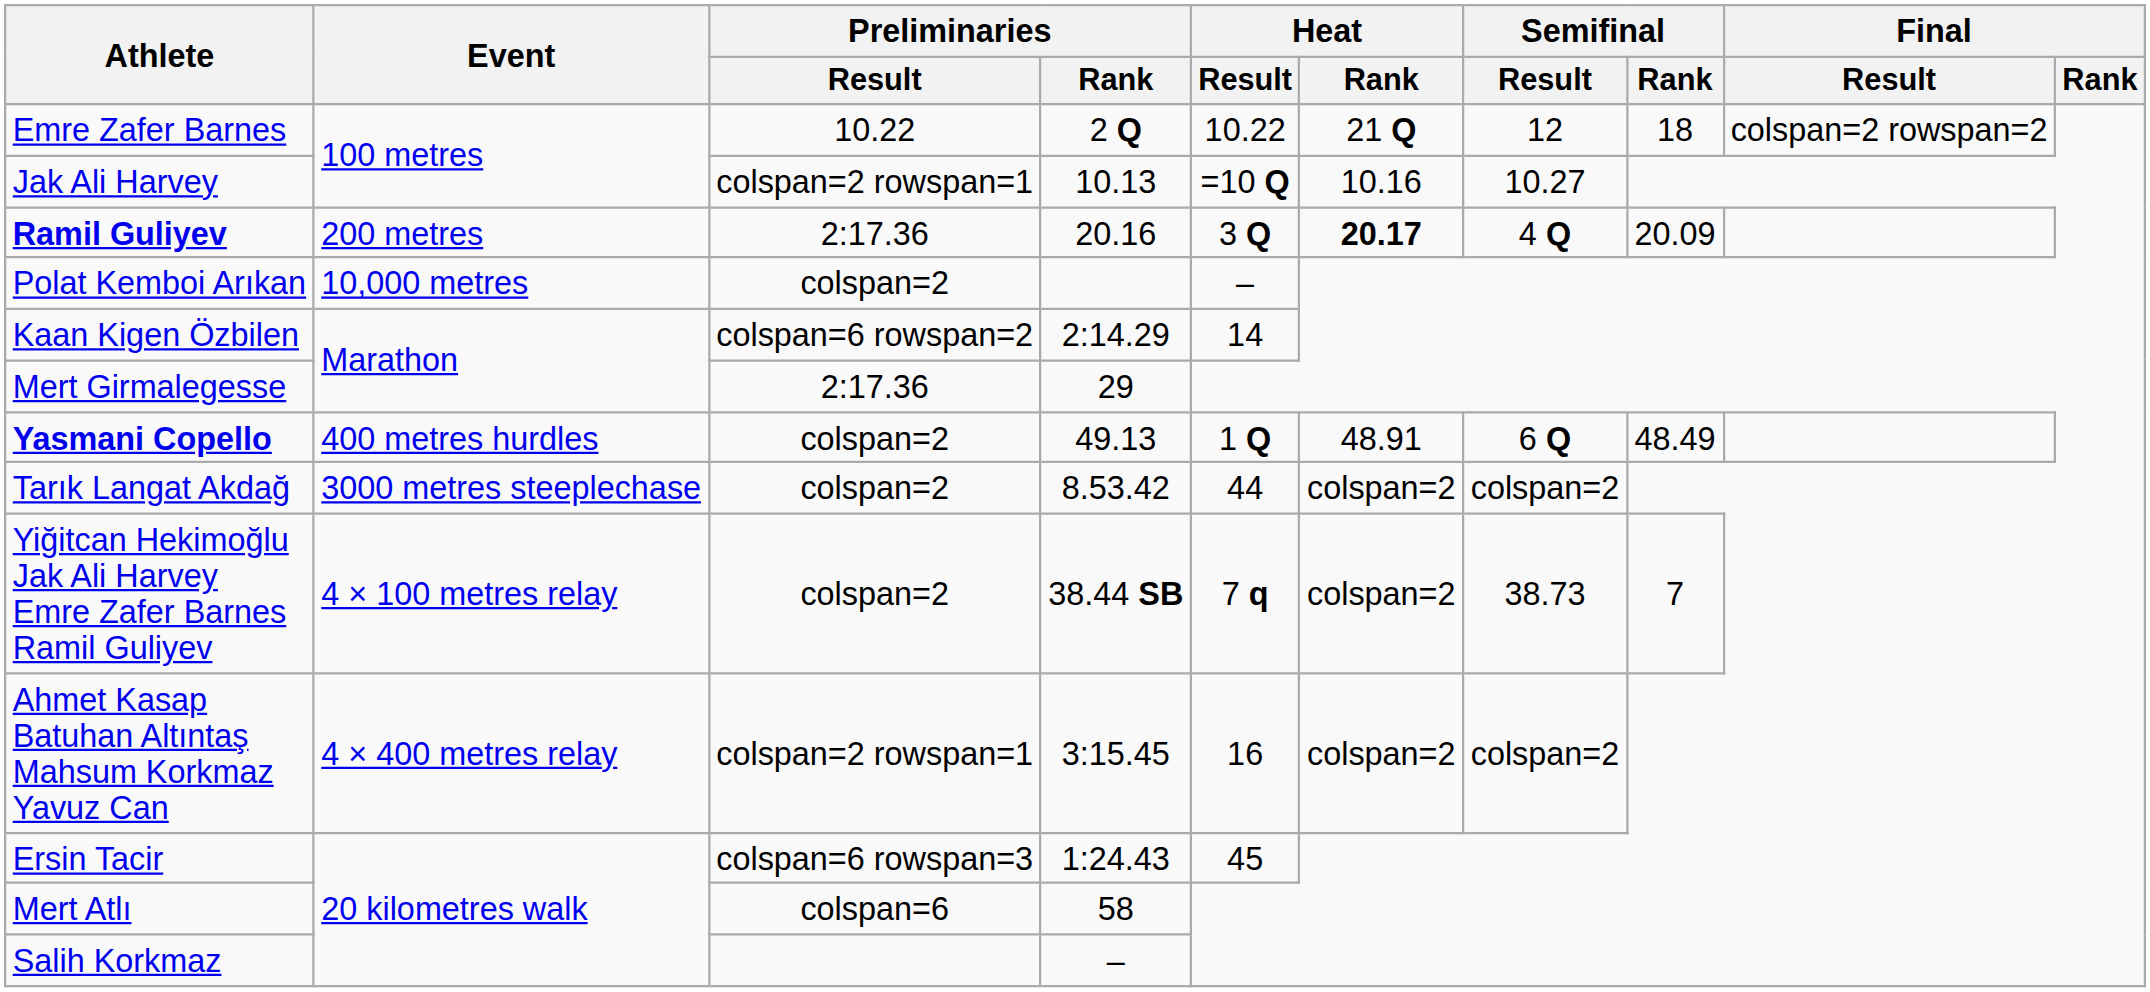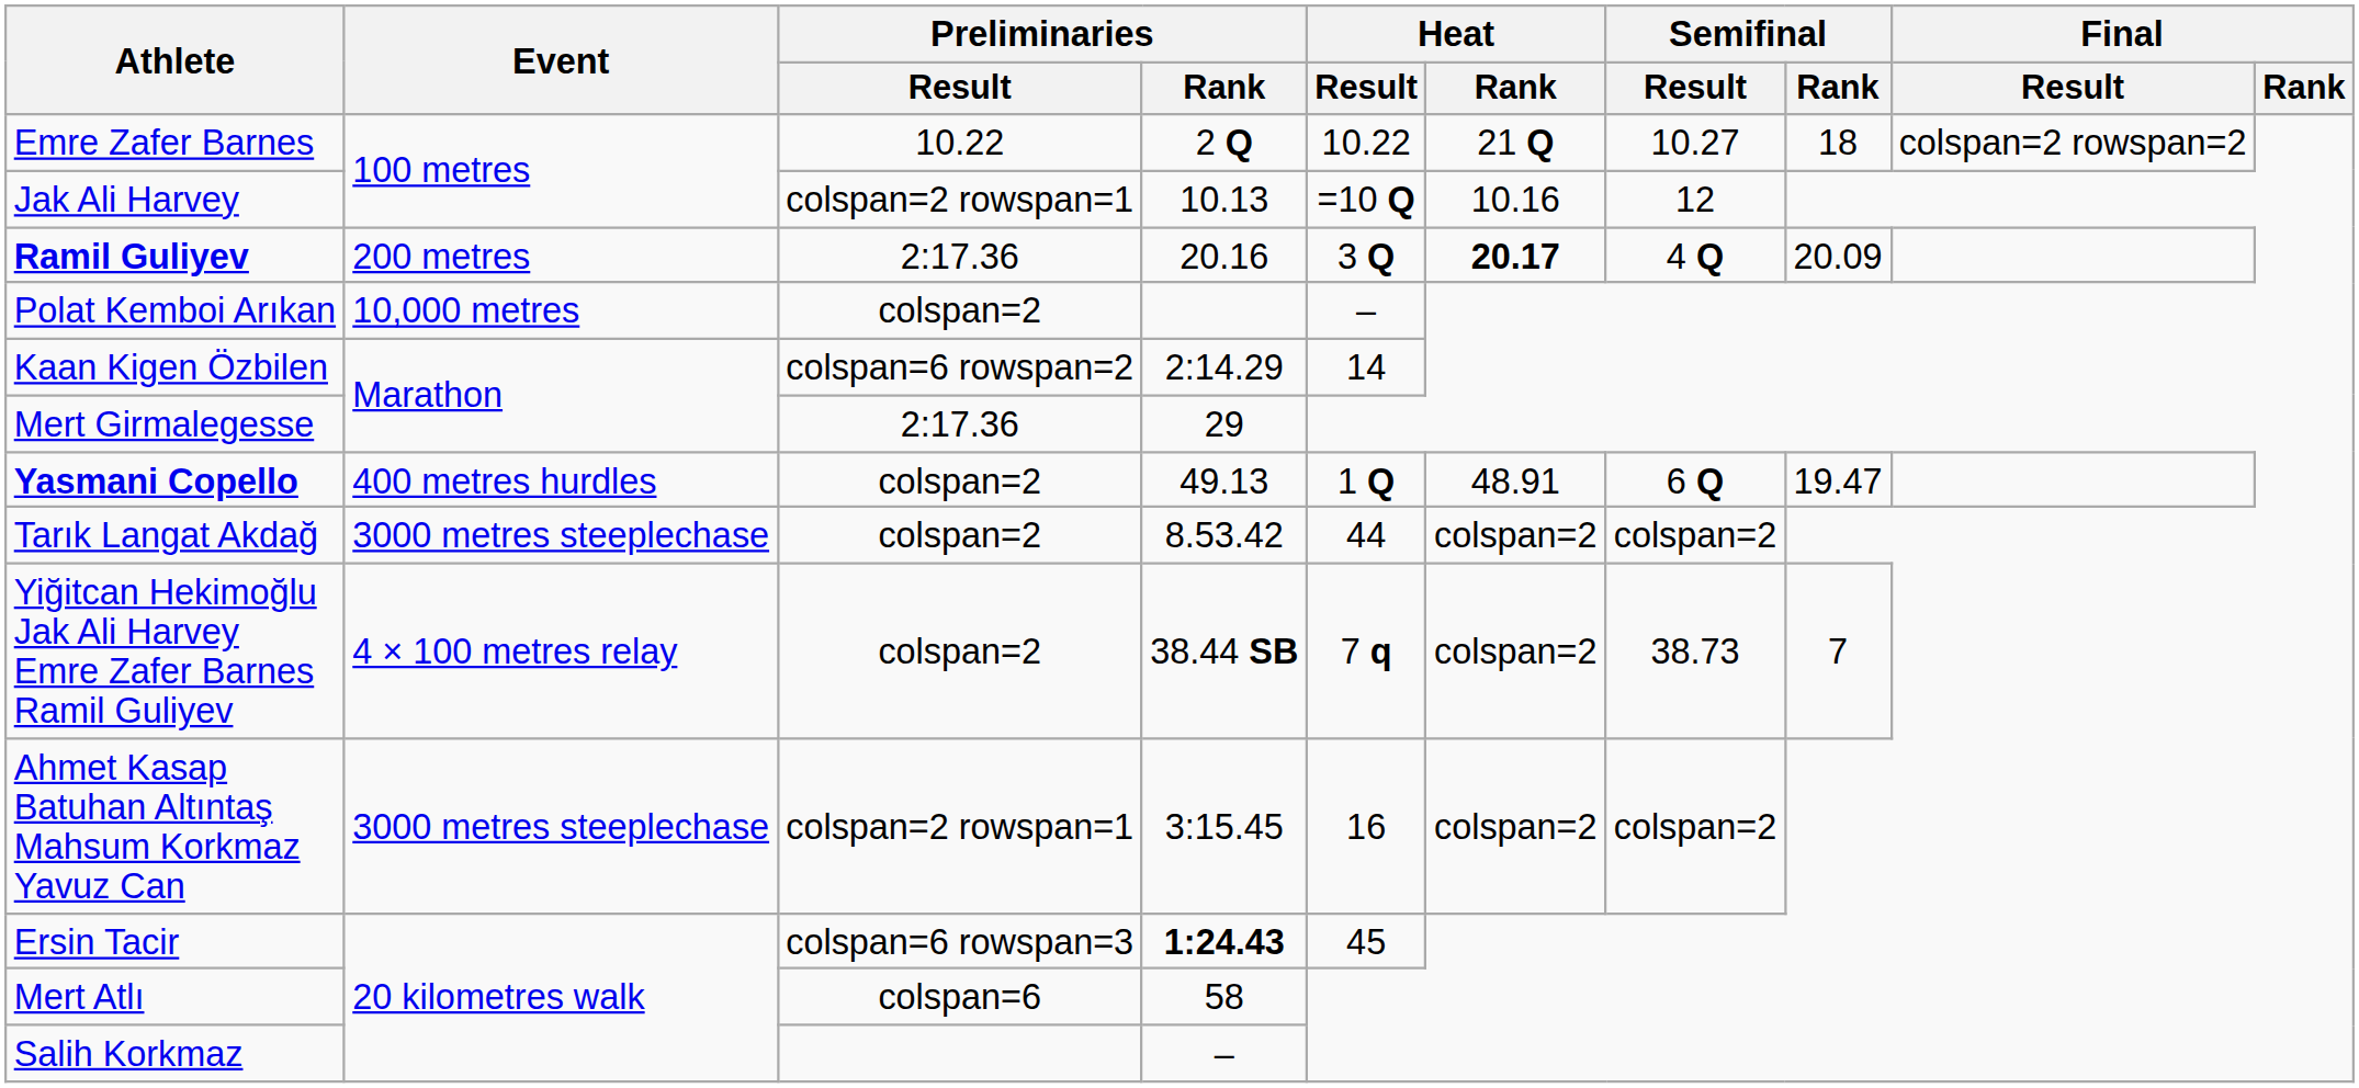Emre Zafer Barnes | Semifinal / Result: 12 -> 10.27
Jak Ali Harvey | Semifinal / Result: 10.27 -> 12
Yasmani Copello | Semifinal / Rank: 48.49 -> 19.47
Ahmet Kasap Batuhan Altıntaş Mahsum Korkmaz Yavuz Can | Event: 4 × 400 metres relay -> 3000 metres steeplechase
Ersin Tacir | Preliminaries / Rank: normal -> bold
